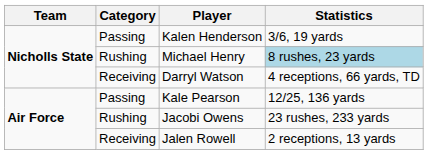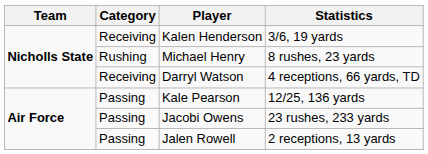Kalen Henderson | Category: Passing -> Receiving
Michael Henry | Statistics: lightblue background -> no background
Jacobi Owens | Category: Rushing -> Passing
Jalen Rowell | Category: Receiving -> Passing
